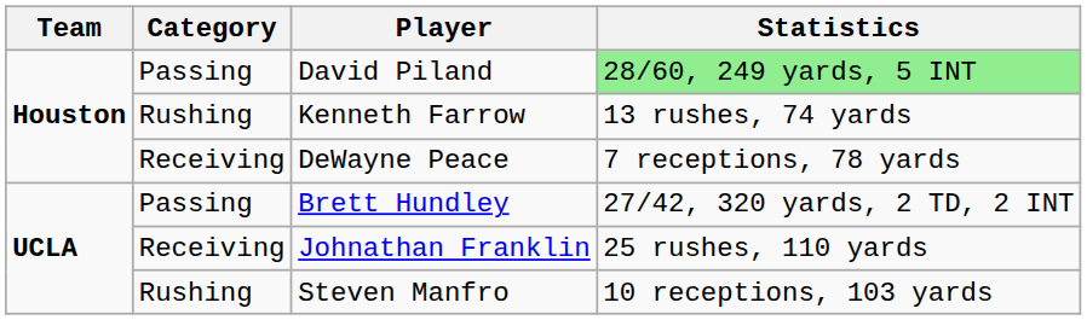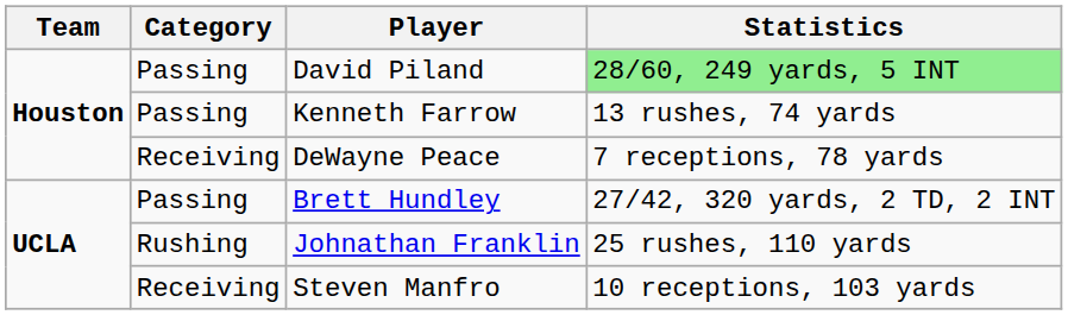Kenneth Farrow | Category: Rushing -> Passing
Johnathan Franklin | Category: Receiving -> Rushing
Steven Manfro | Category: Rushing -> Receiving
